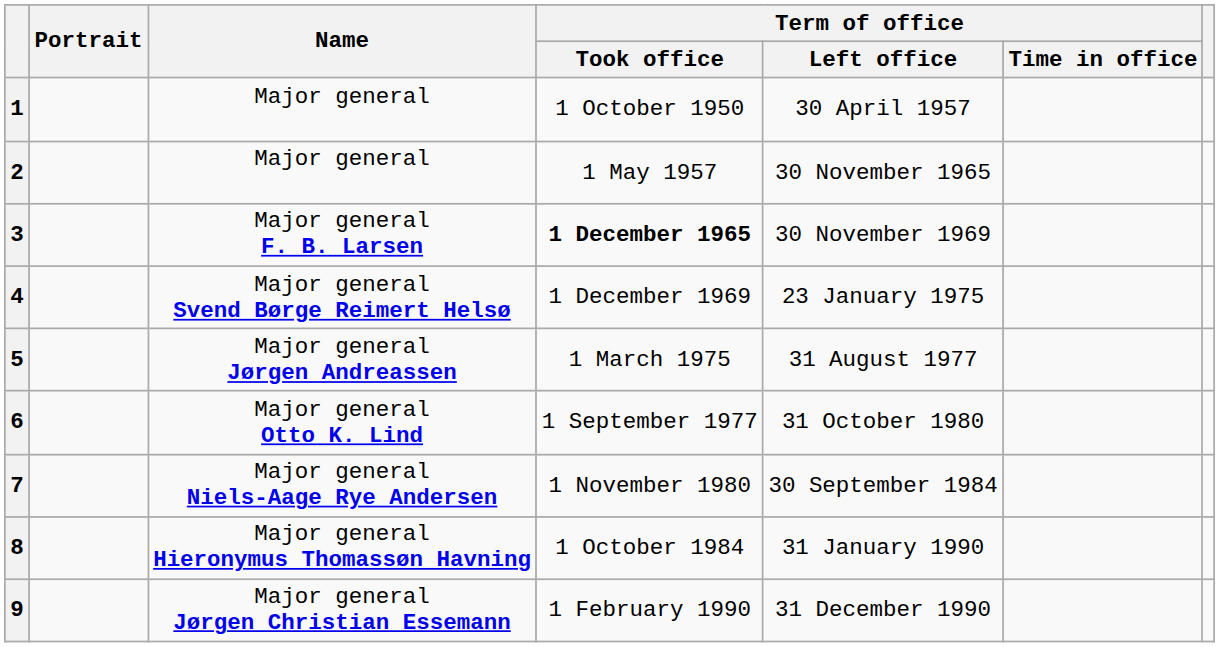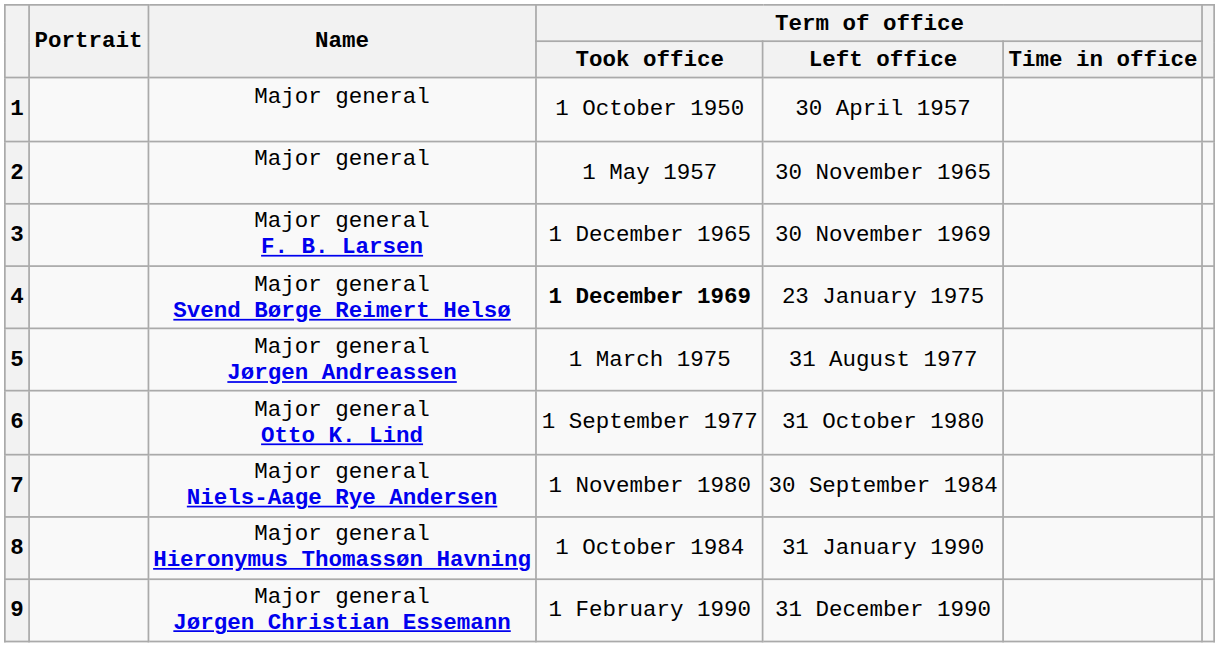3 | Term of office / Took office: bold -> normal
4 | Term of office / Took office: normal -> bold
